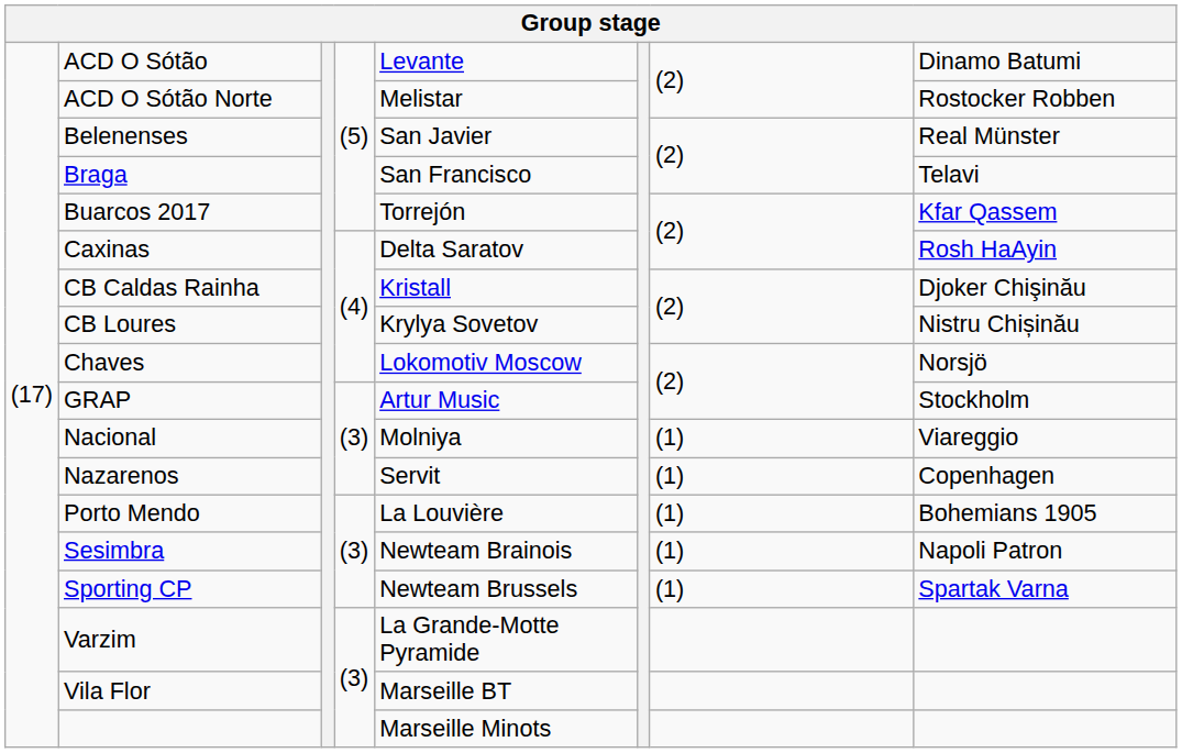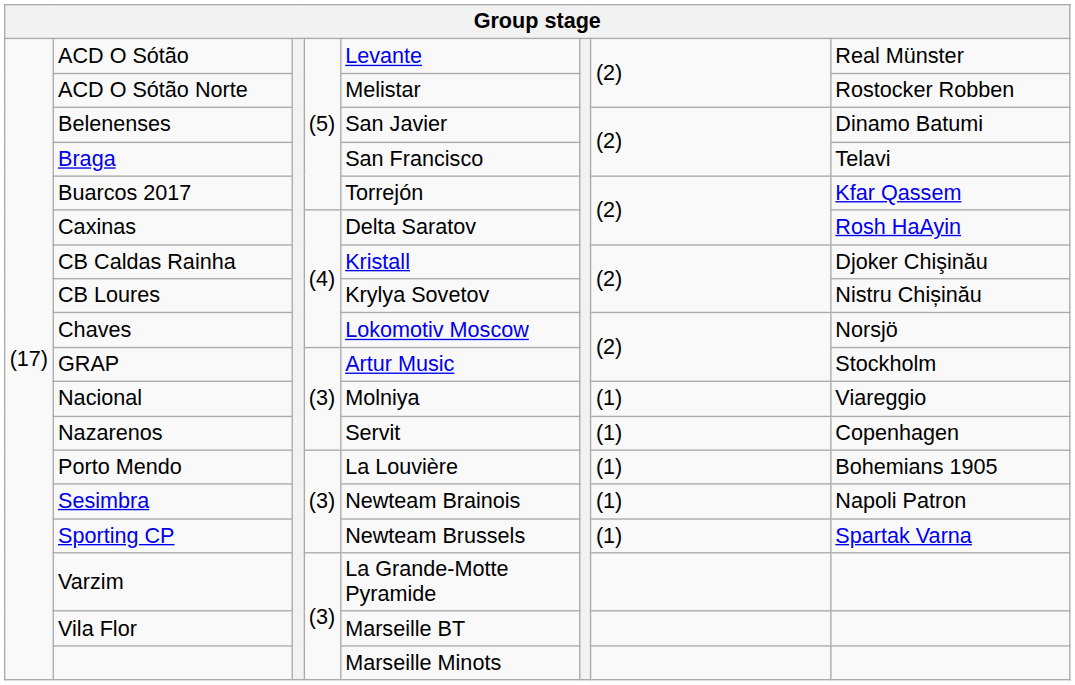ACD O Sótão | column 8: Dinamo Batumi -> Real Münster
Belenenses | column 8: Real Münster -> Dinamo Batumi
